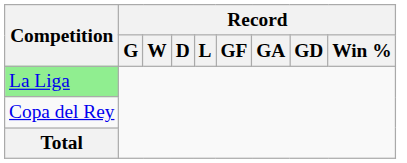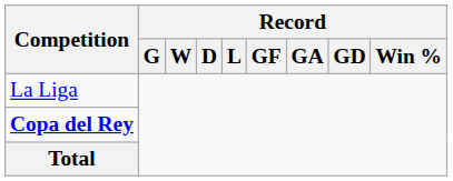La Liga | Competition: lightgreen background -> no background
Copa del Rey | Competition: normal -> bold
